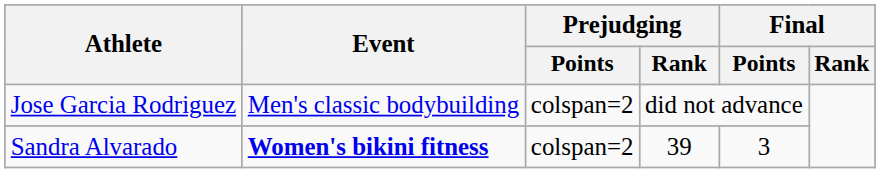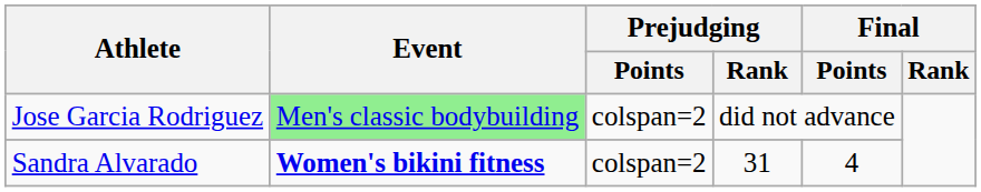Jose Garcia Rodriguez | Event: no background -> lightgreen background
Sandra Alvarado | Prejudging / Rank: 39 -> 31
Sandra Alvarado | Final / Points: 3 -> 4
